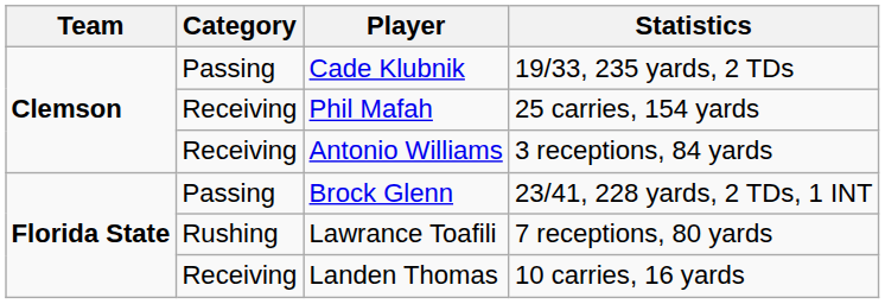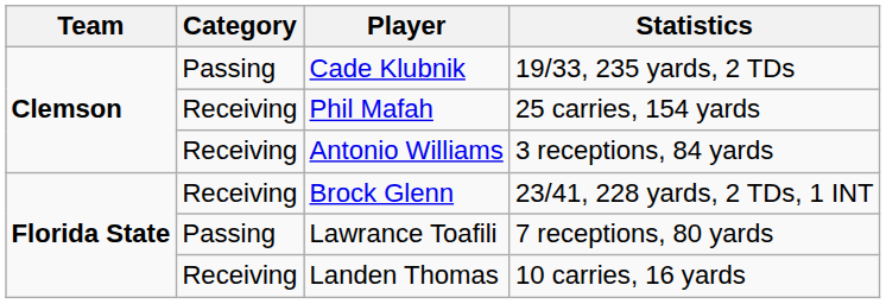Brock Glenn | Category: Passing -> Receiving
Lawrance Toafili | Category: Rushing -> Passing
